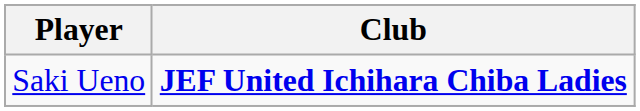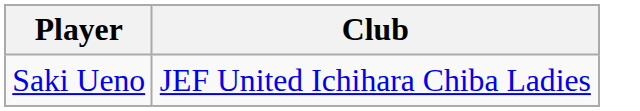Saki Ueno | Club: bold -> normal
